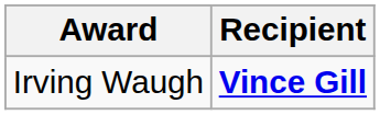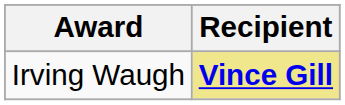Irving Waugh | Recipient: no background -> khaki background
